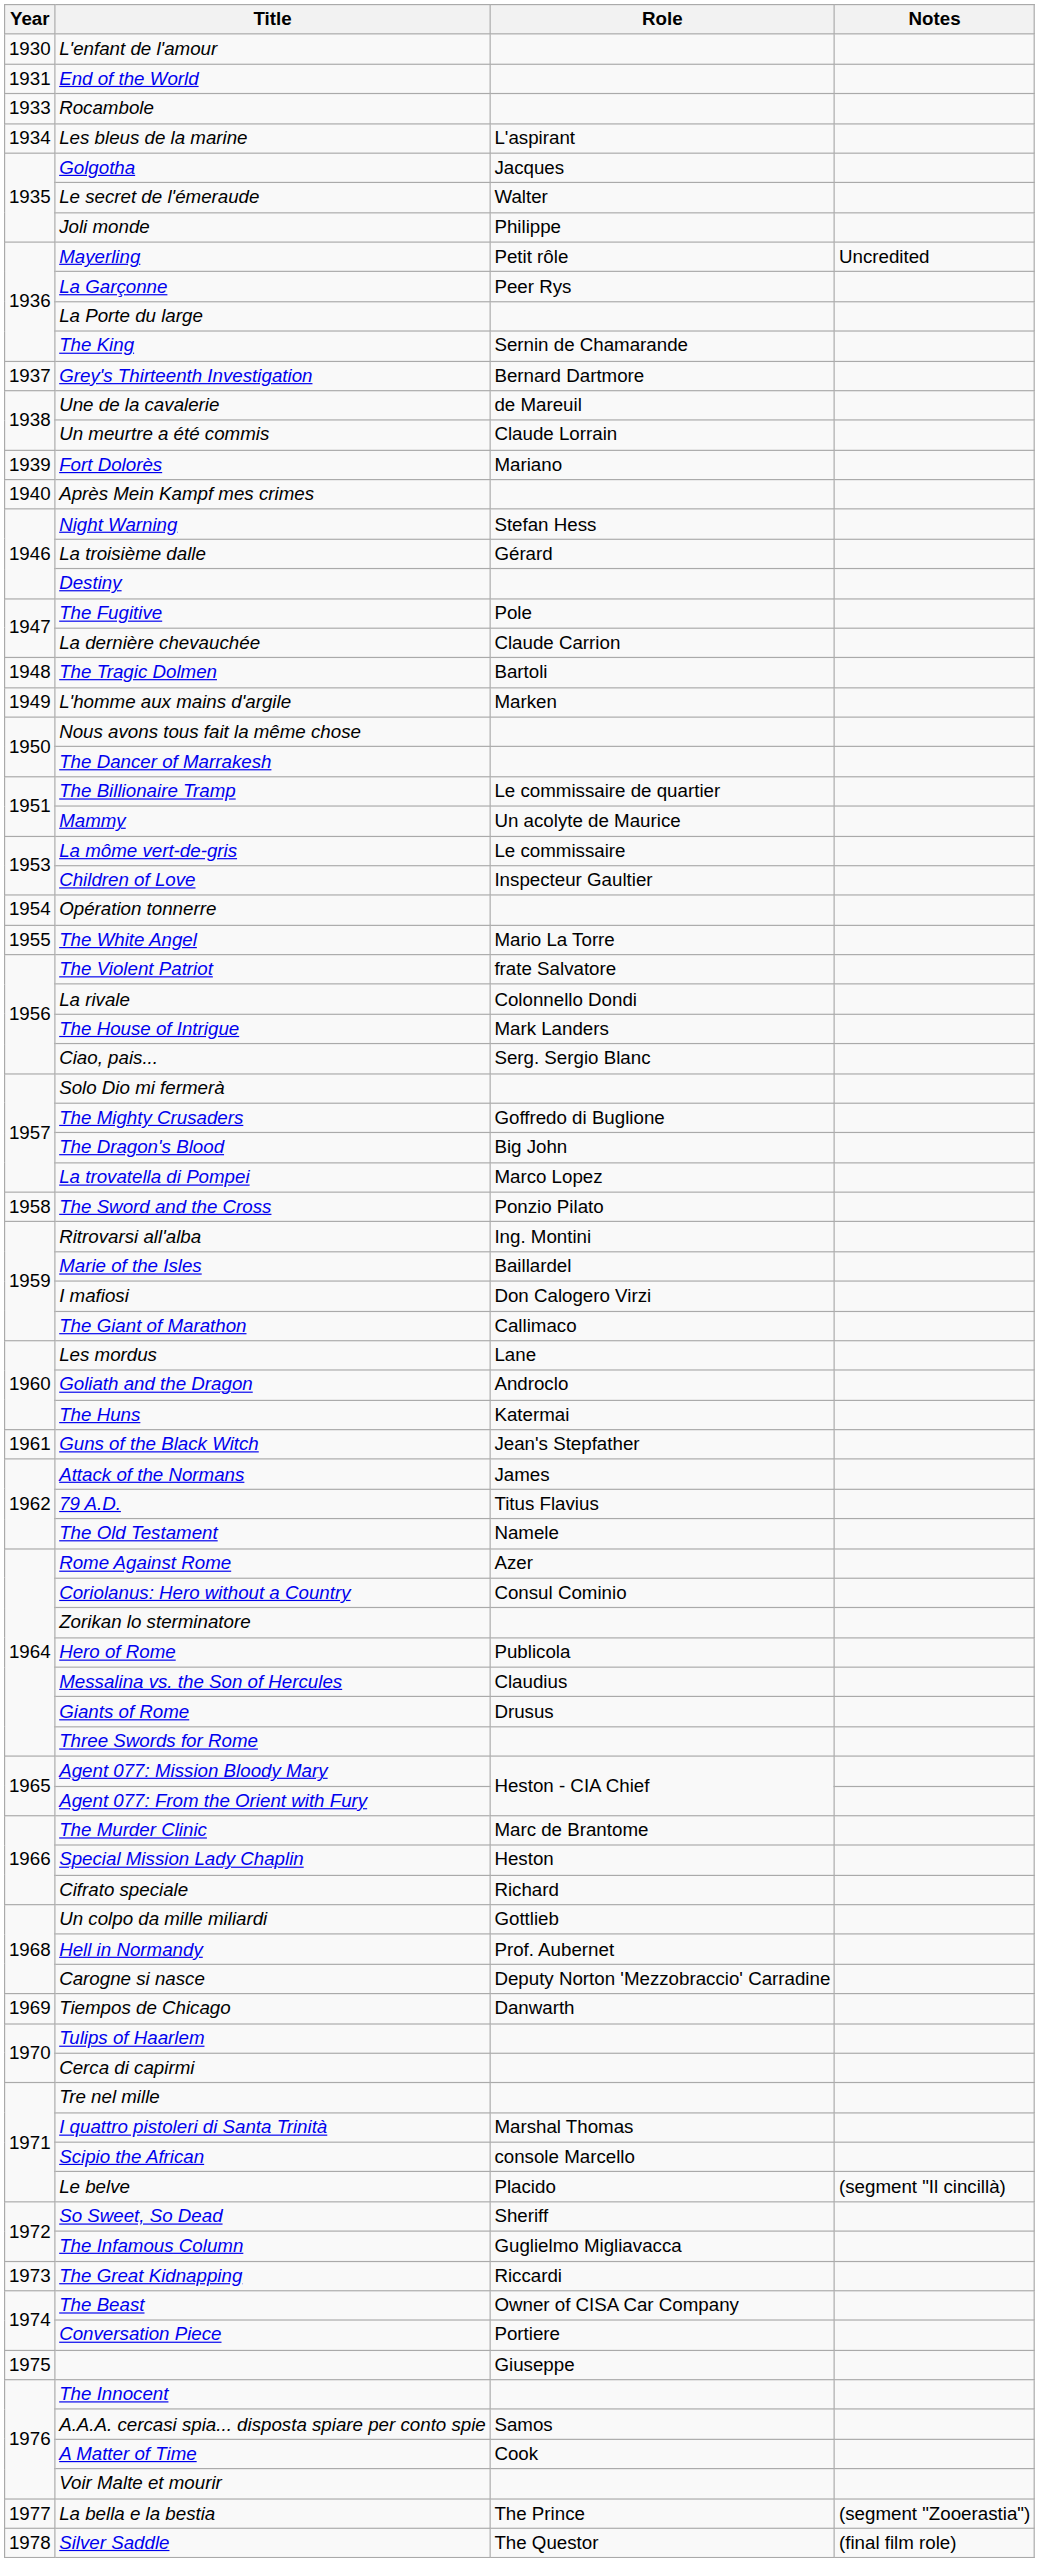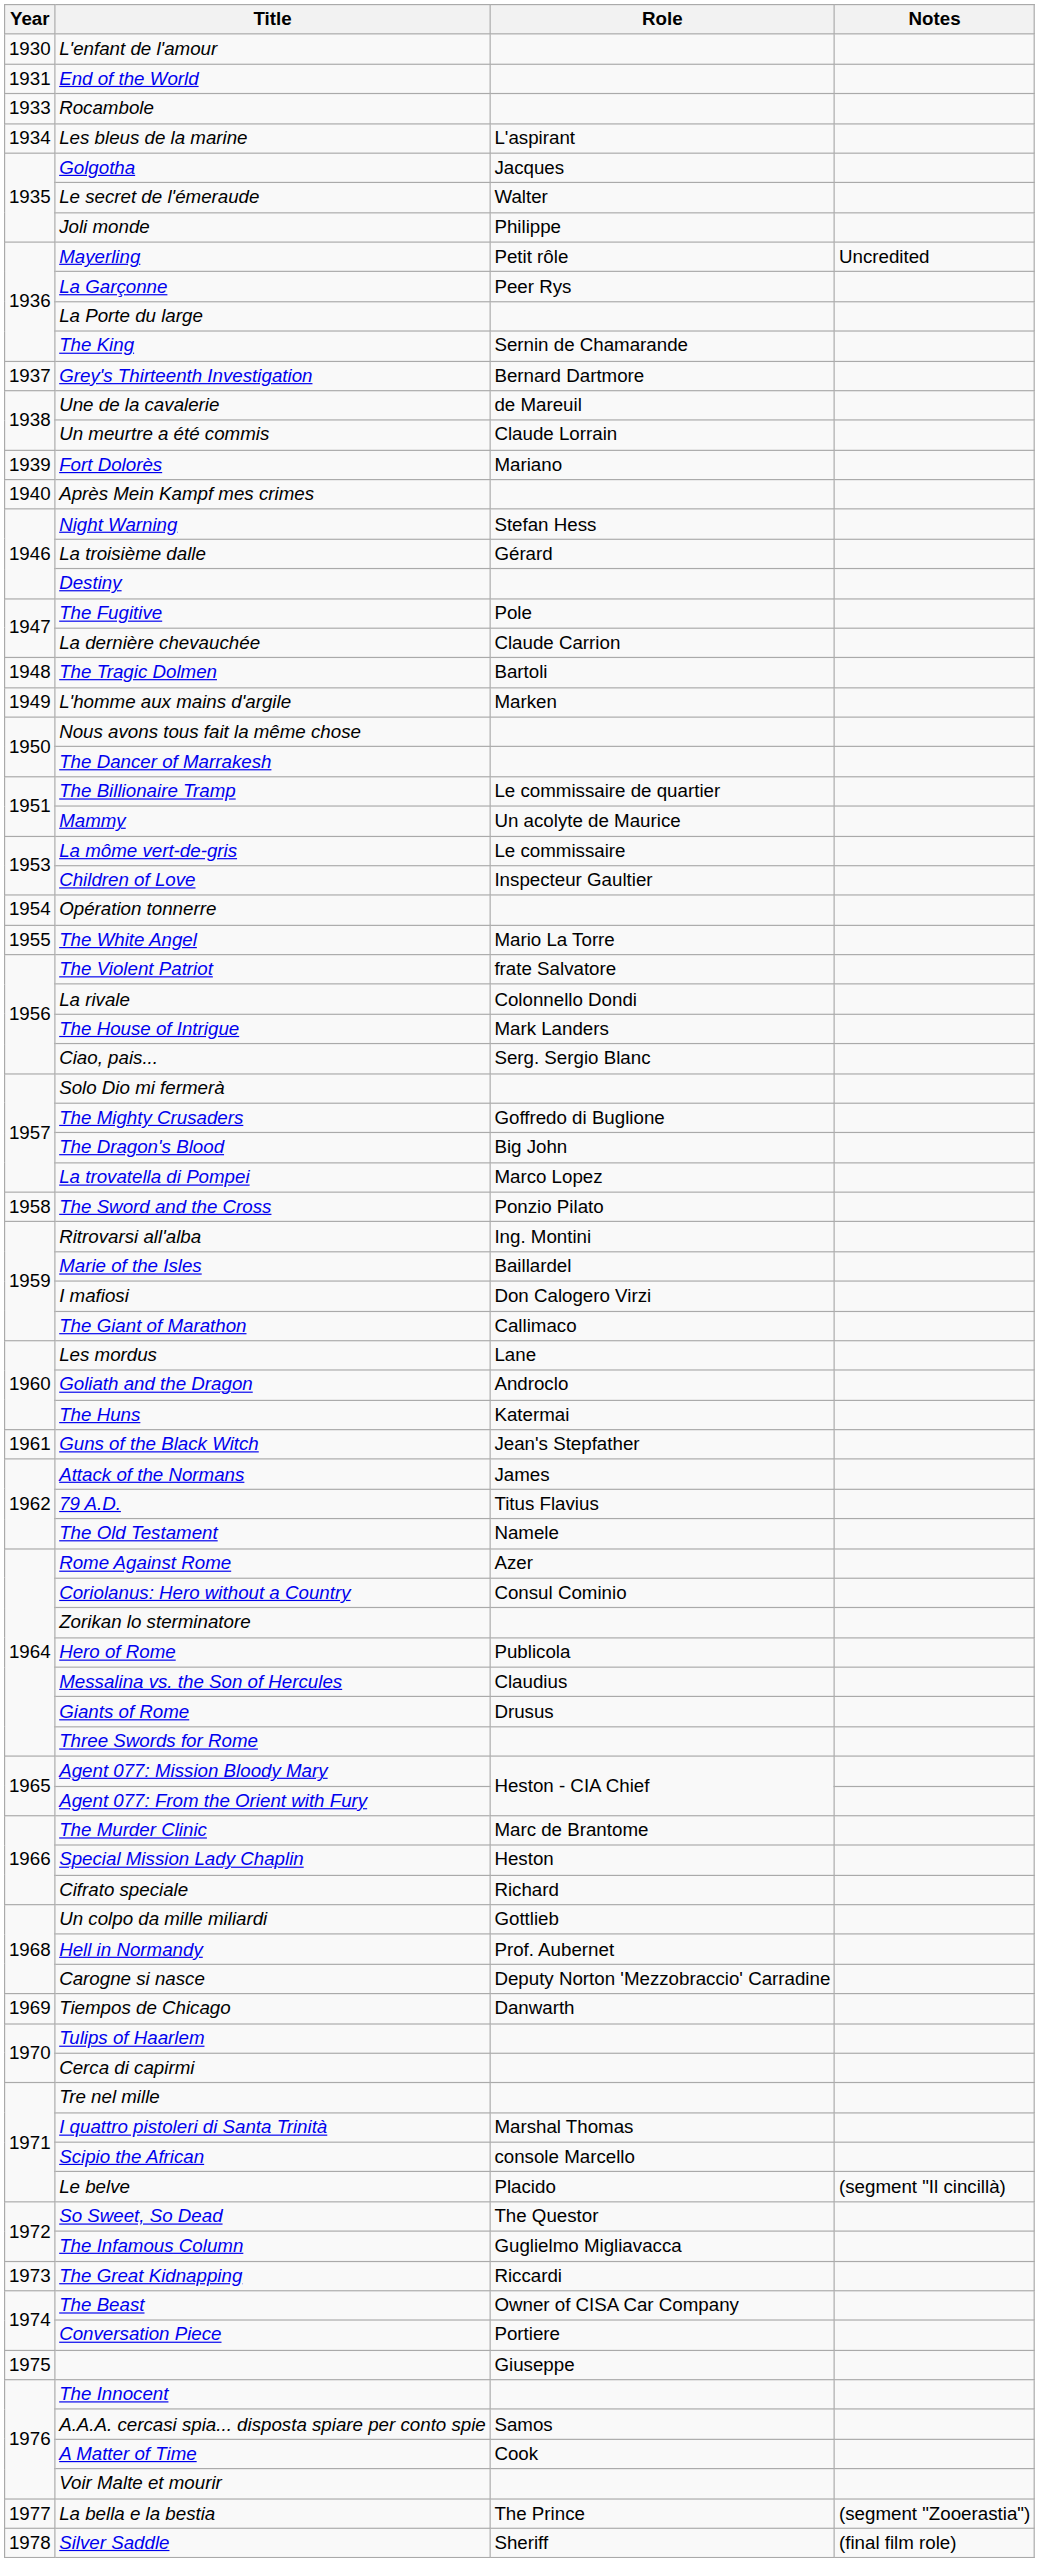So Sweet, So Dead | Role: Sheriff -> The Questor
Silver Saddle | Role: The Questor -> Sheriff
